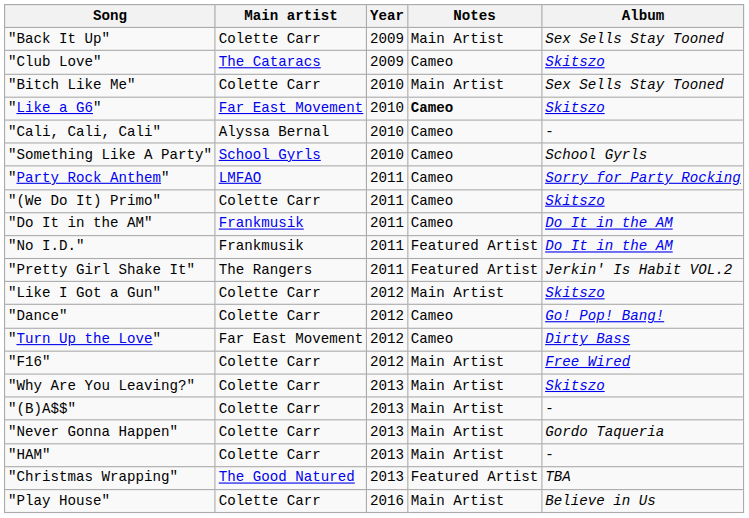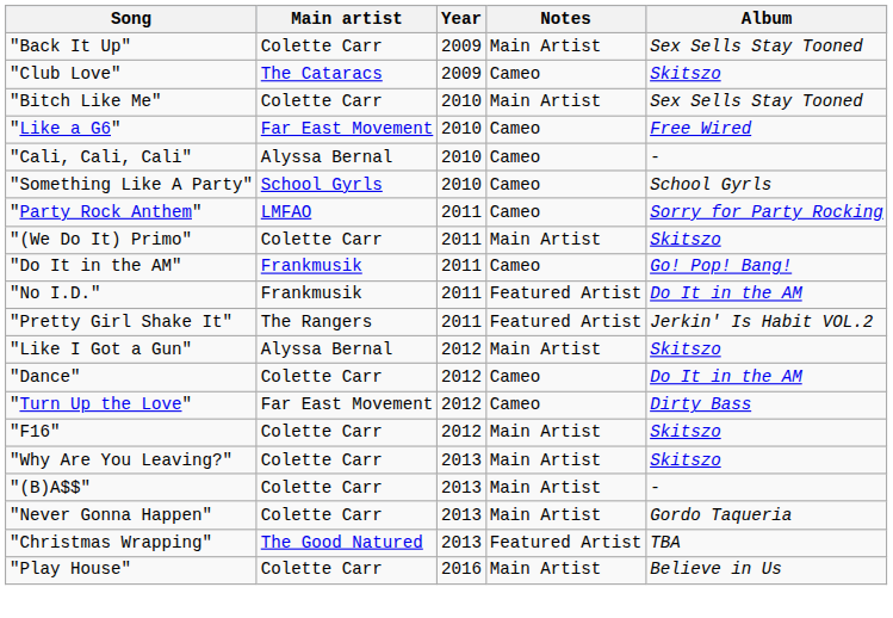"Like a G6" | Notes: bold -> normal
"Like a G6" | Album: Skitszo -> Free Wired
"(We Do It) Primo" | Notes: Cameo -> Main Artist
"Do It in the AM" | Album: Do It in the AM -> Go! Pop! Bang!
"Like I Got a Gun" | Main artist: Colette Carr -> Alyssa Bernal
"Dance" | Album: Go! Pop! Bang! -> Do It in the AM
"F16" | Album: Free Wired -> Skitszo
- row: "HAM" | Colette Carr | 2013 | Main Artist | -
